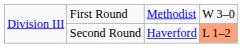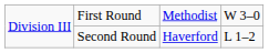Division III / Second Round | column 4: lightsalmon background -> no background
